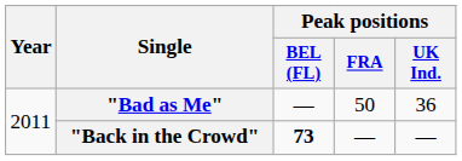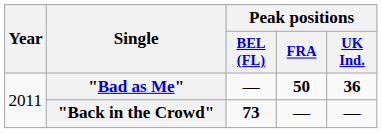"Bad as Me" | Peak positions / FRA: normal -> bold
"Bad as Me" | Peak positions / UK Ind.: normal -> bold
